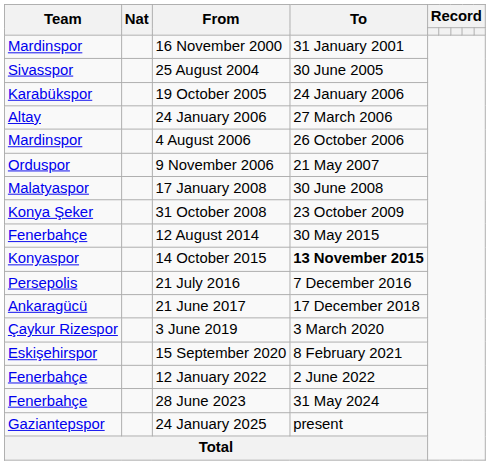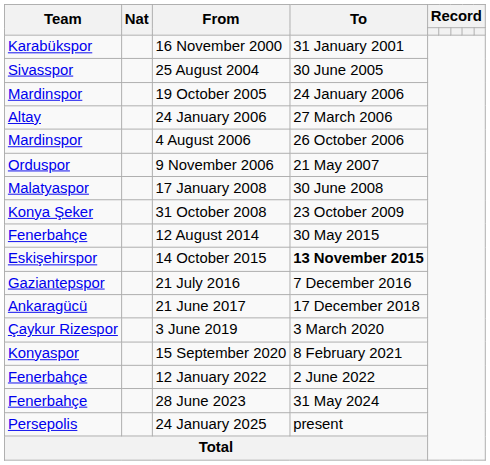16 November 2000 | Team: Mardinspor -> Karabükspor
19 October 2005 | Team: Karabükspor -> Mardinspor
14 October 2015 | Team: Konyaspor -> Eskişehirspor
21 July 2016 | Team: Persepolis -> Gaziantepspor
15 September 2020 | Team: Eskişehirspor -> Konyaspor
24 January 2025 | Team: Gaziantepspor -> Persepolis
